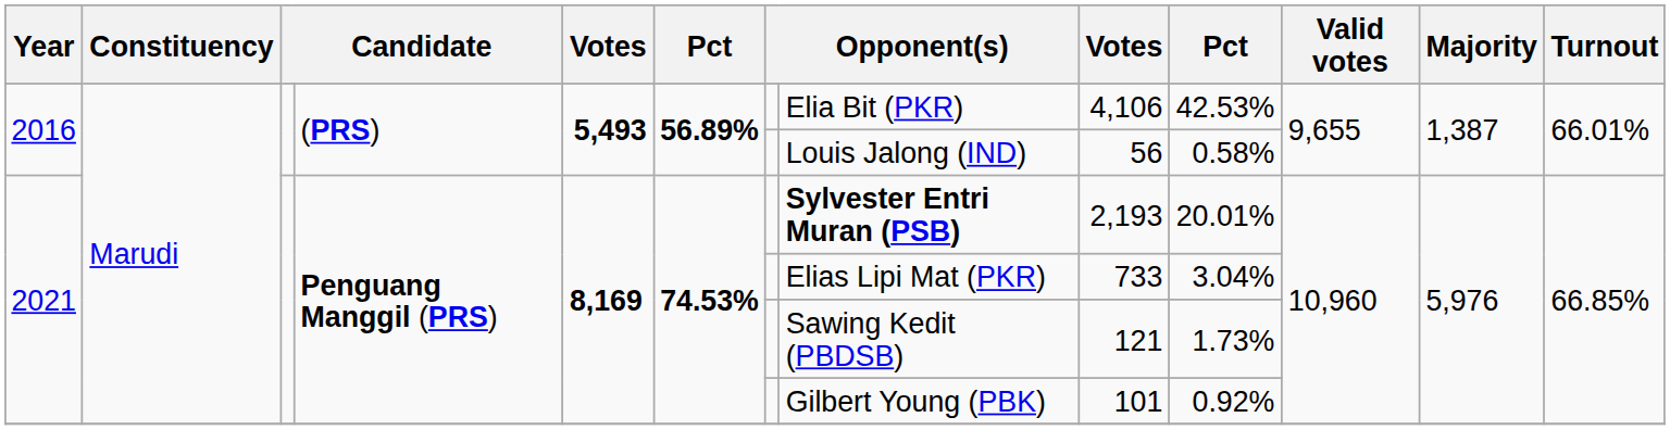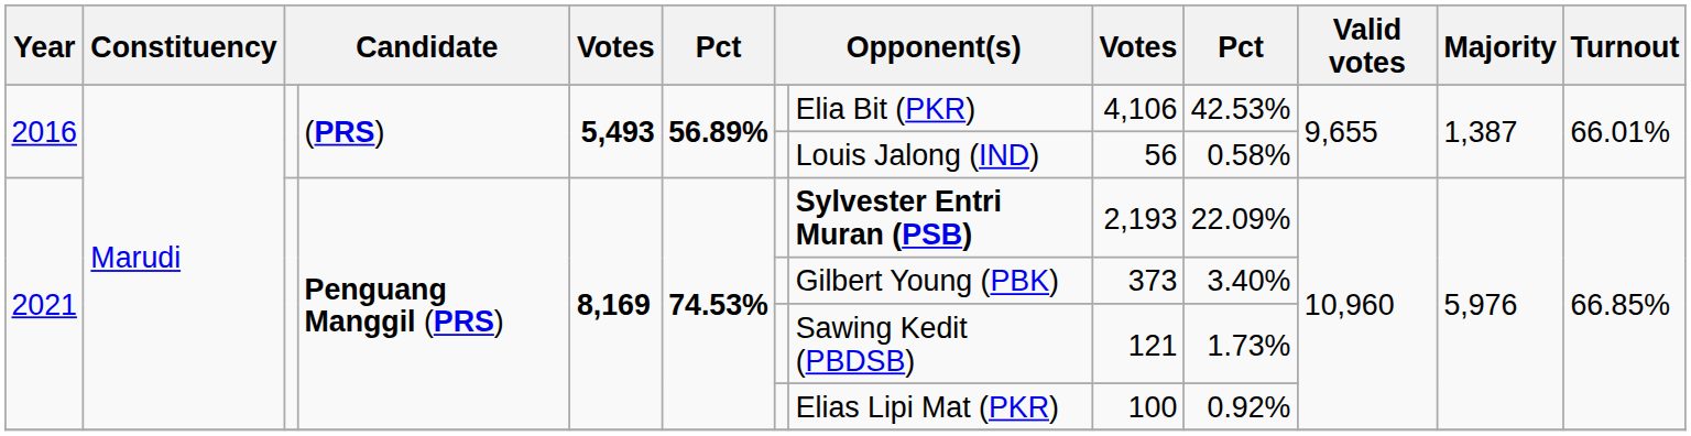row 4 | column 10: 20.01% -> 22.09%
row 5 | column 8: Elias Lipi Mat (PKR) -> Gilbert Young (PBK)
row 5 | column 9: 733 -> 373
row 5 | column 10: 3.04% -> 3.40%
row 7 | column 8: Gilbert Young (PBK) -> Elias Lipi Mat (PKR)
row 7 | column 9: 101 -> 100
